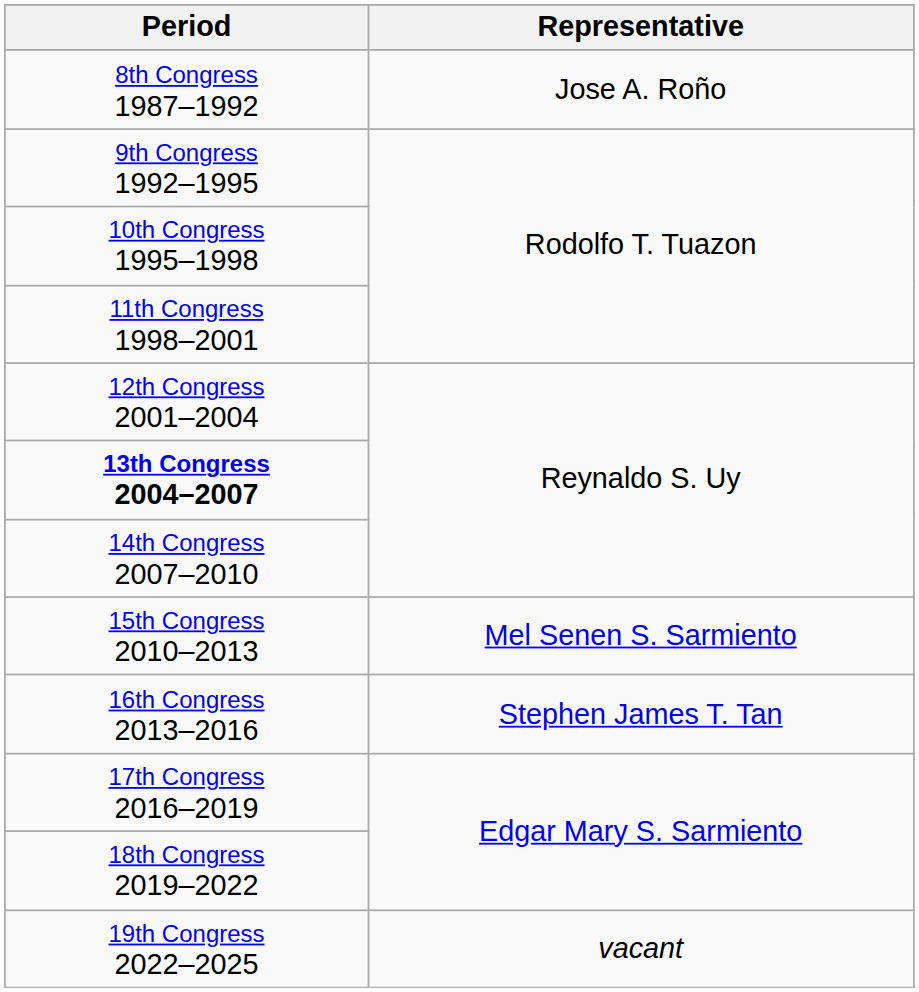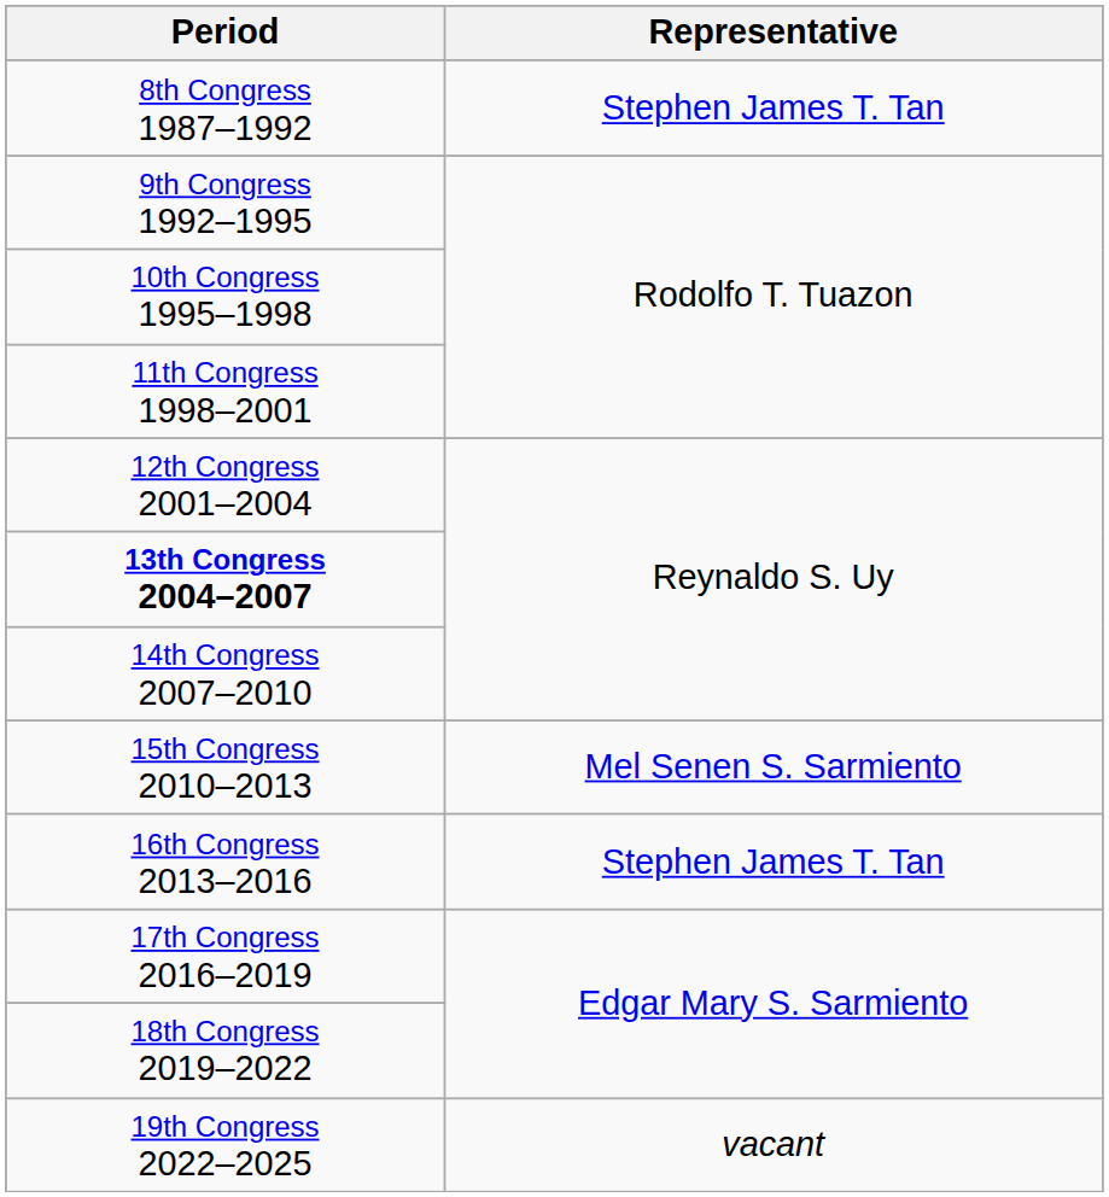row 2 | Representative: Jose A. Roño -> Stephen James T. Tan
